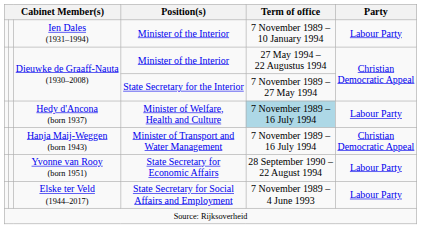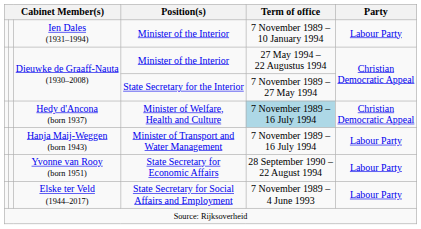Hedy d'Ancona (born 1937) | Party: Labour Party -> Christian Democratic Appeal
Hanja Maij-Weggen (born 1943) | Party: Christian Democratic Appeal -> Labour Party
